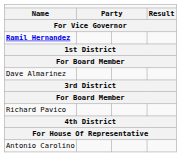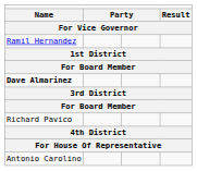Ramil Hernandez | column 1: bold -> normal
Dave Almarinez | column 1: normal -> bold
